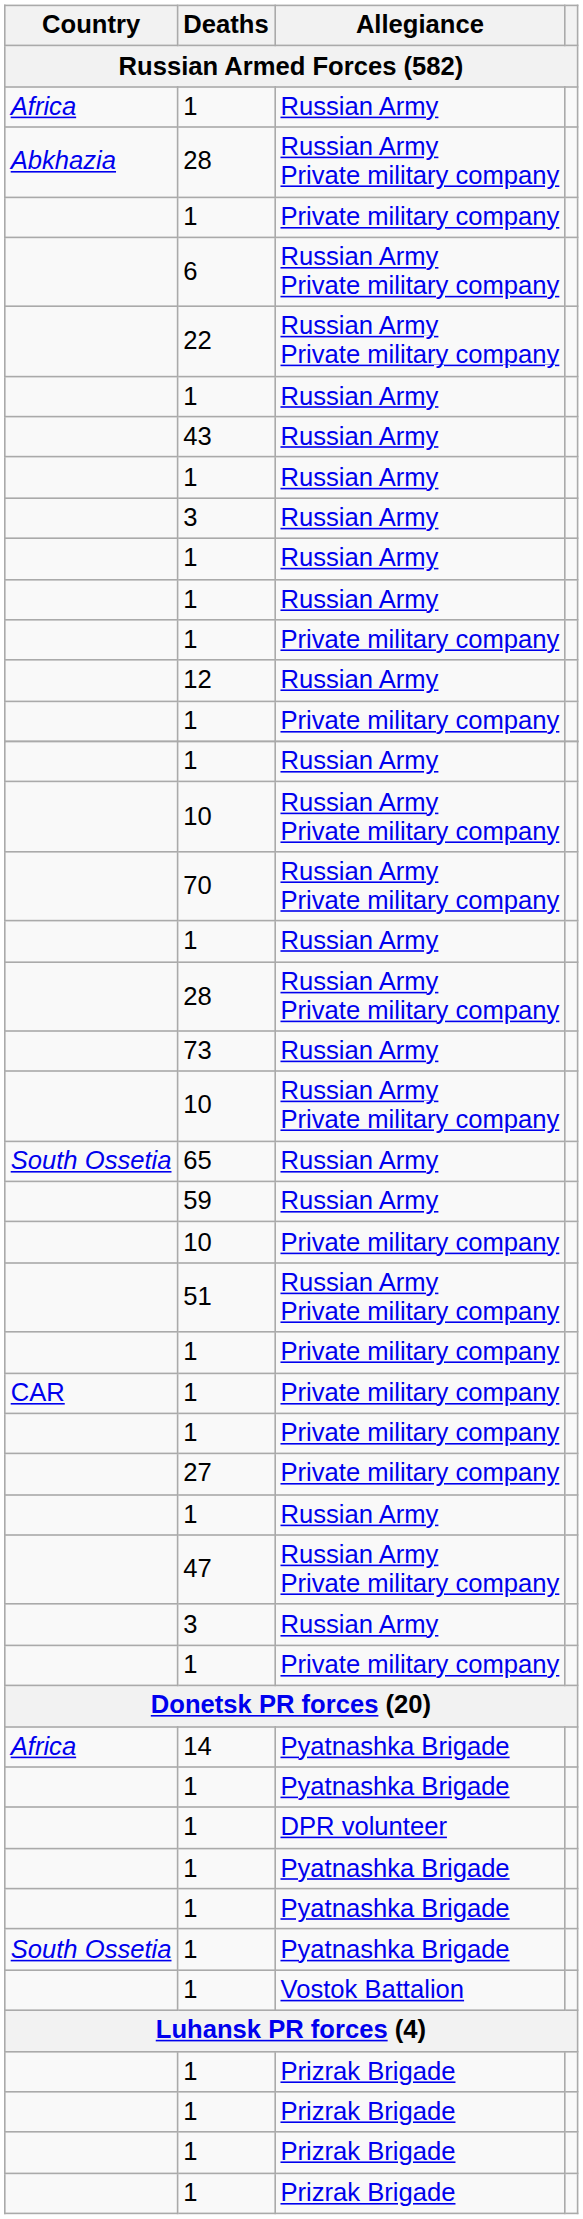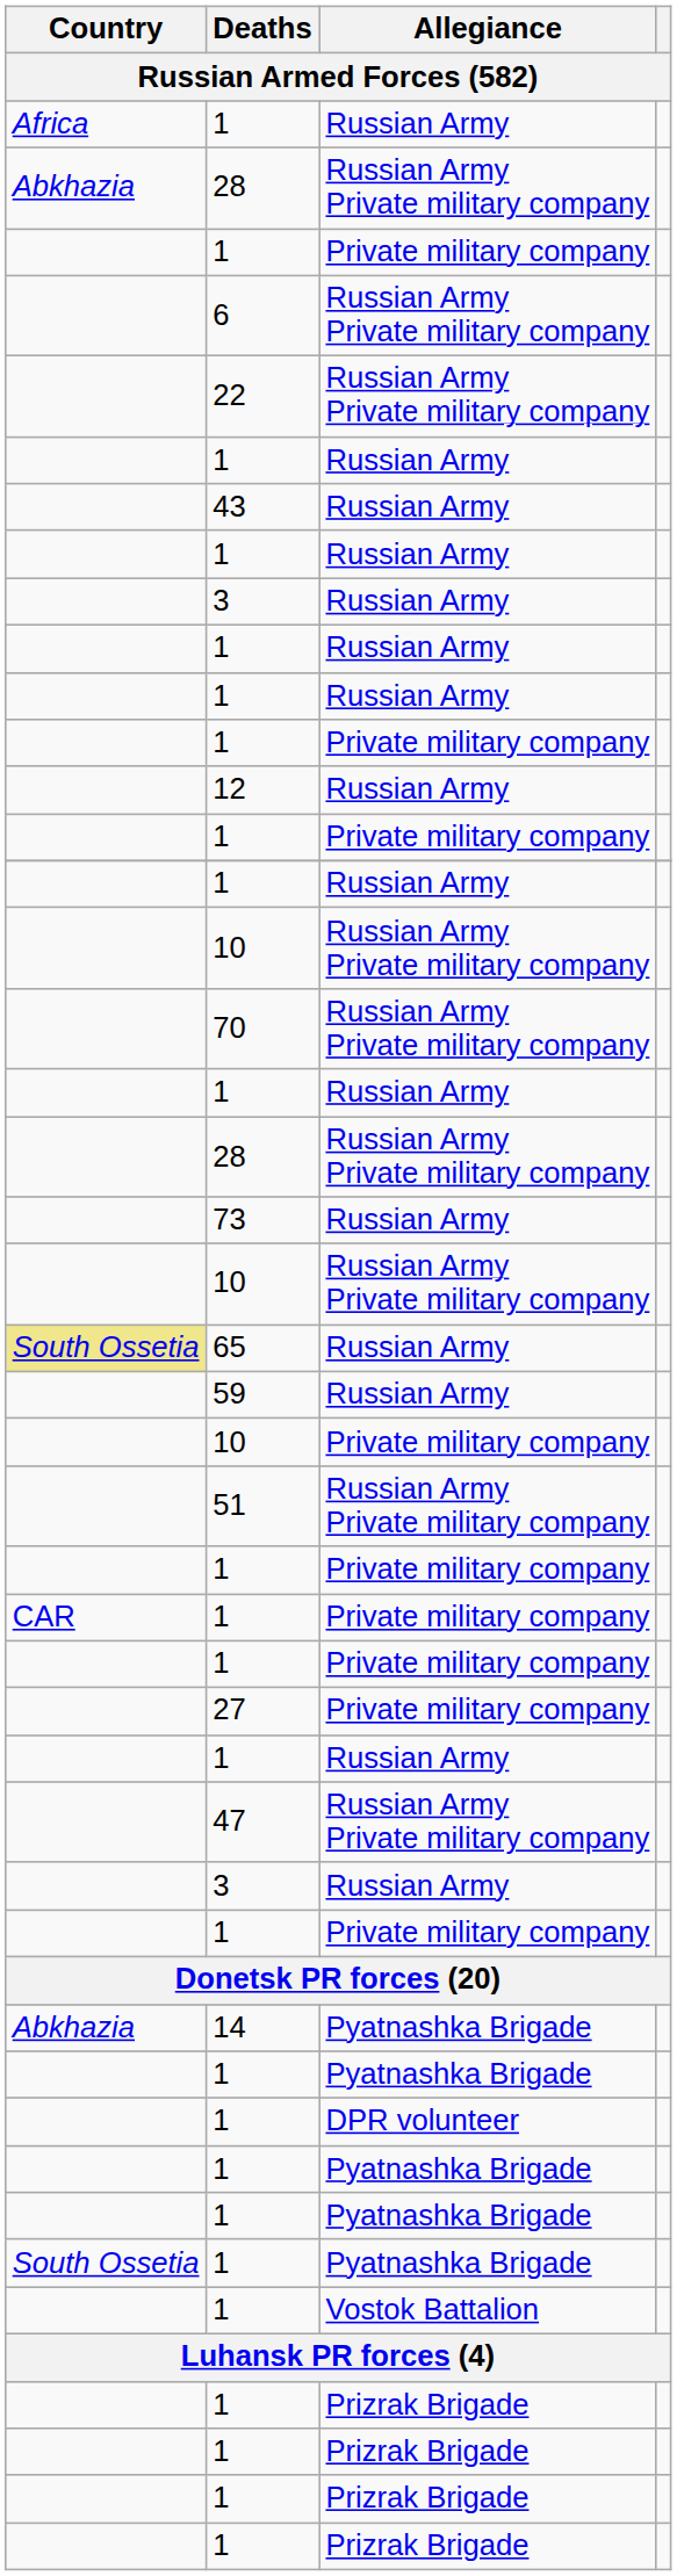65 | Country: no background -> khaki background
14 | Country: Africa -> Abkhazia
